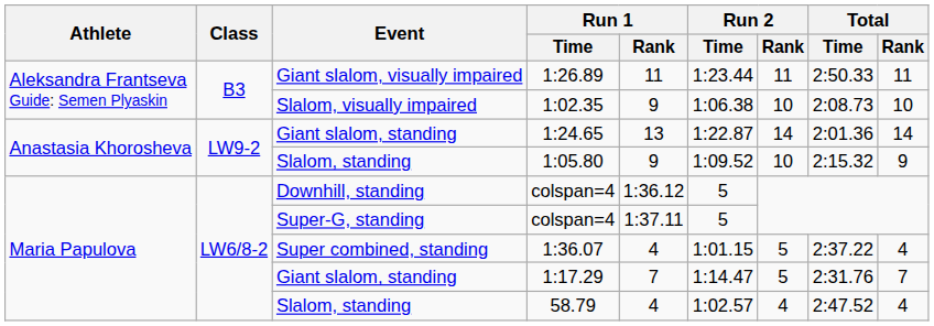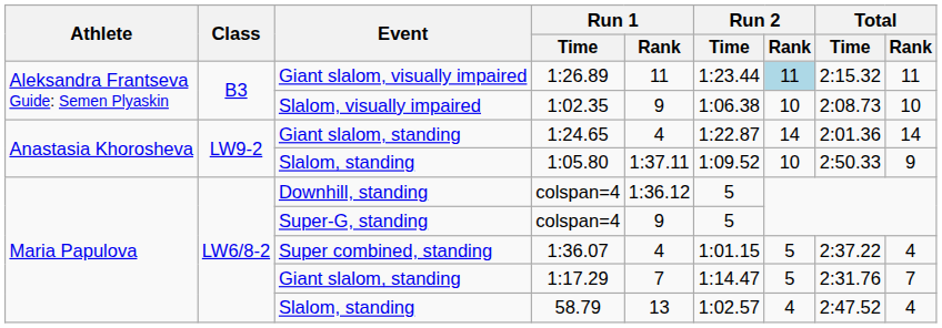1:26.89 | Run 2 / Rank: no background -> lightblue background
1:26.89 | Total / Time: 2:50.33 -> 2:15.32
1:24.65 | Run 1 / Rank: 13 -> 4
1:05.80 | Run 1 / Rank: 9 -> 1:37.11
1:05.80 | Total / Time: 2:15.32 -> 2:50.33
Super-G, standing / colspan=4 | Run 1 / Rank: 1:37.11 -> 9
58.79 | Run 1 / Rank: 4 -> 13
